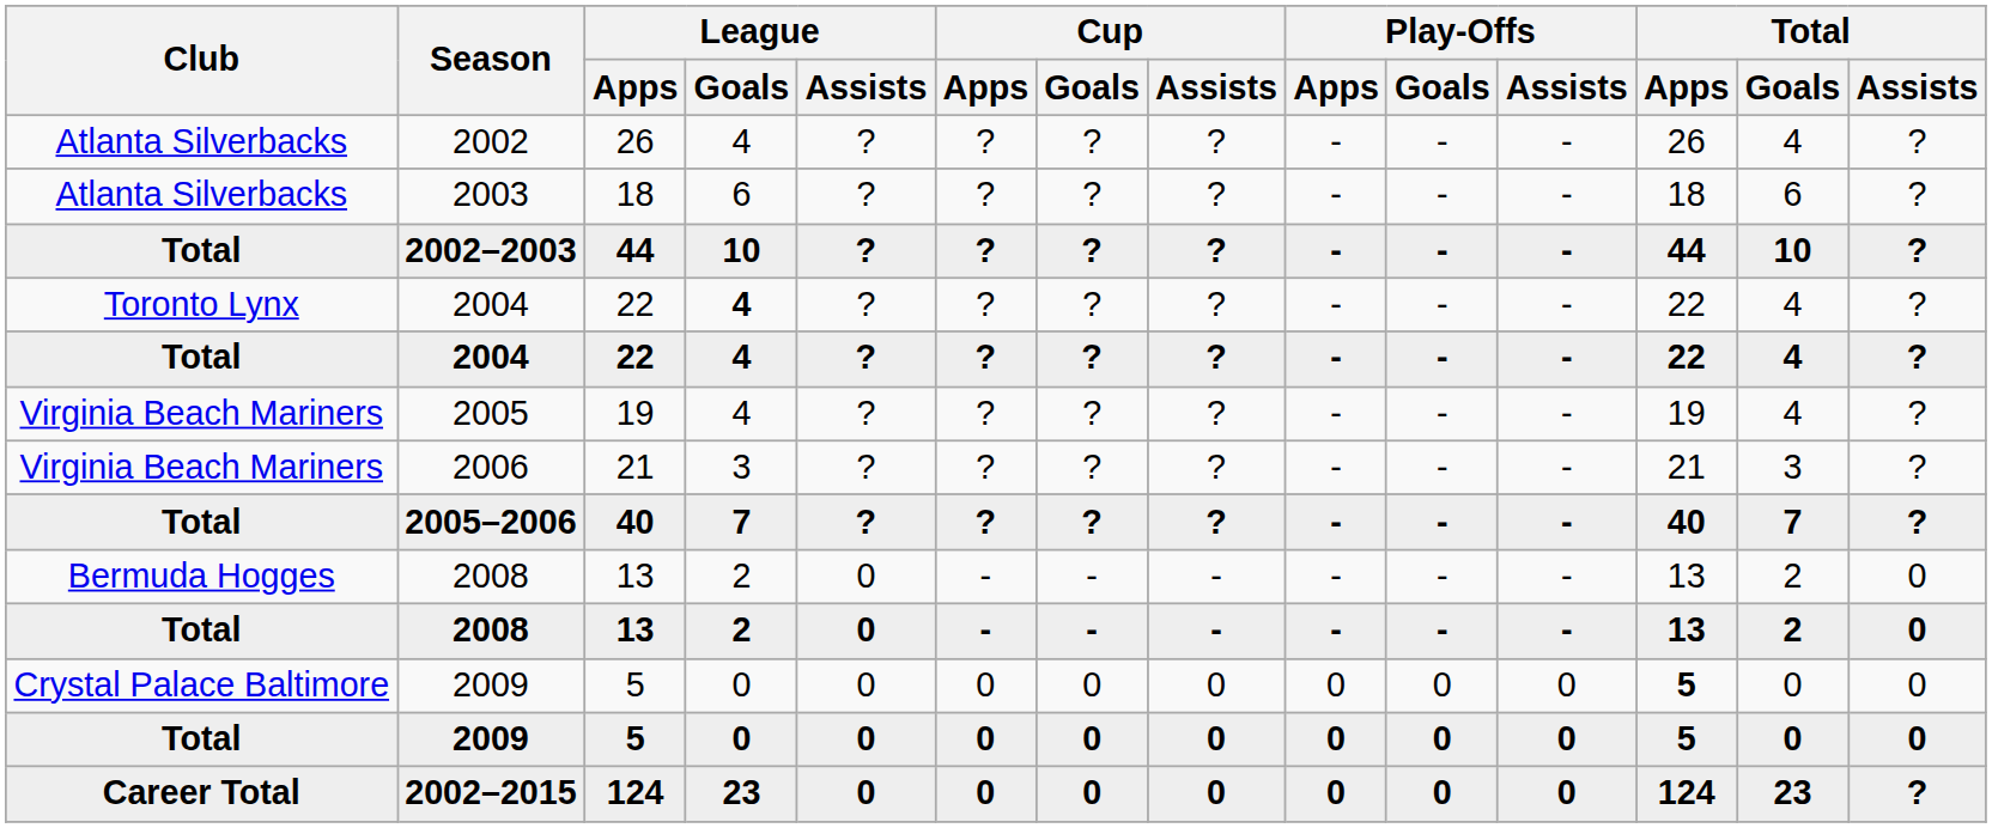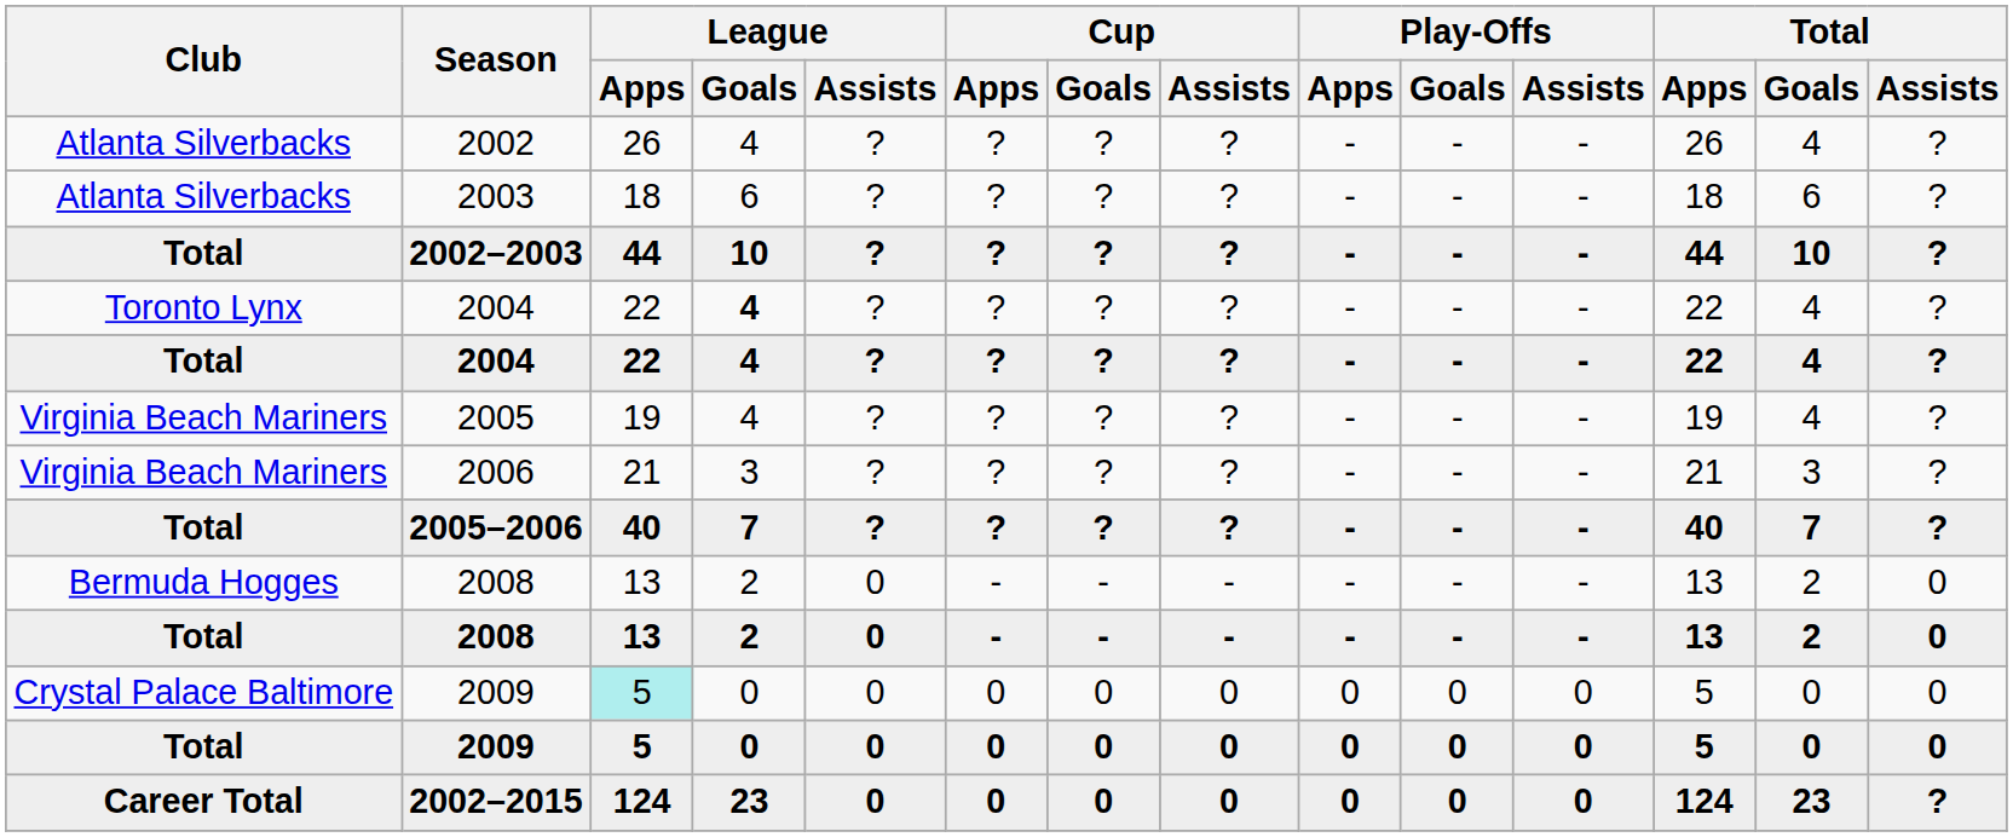Crystal Palace Baltimore / 2009 | League / Apps: no background -> paleturquoise background
Crystal Palace Baltimore / 2009 | Total / Apps: bold -> normal
